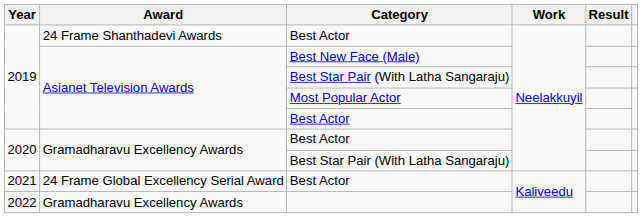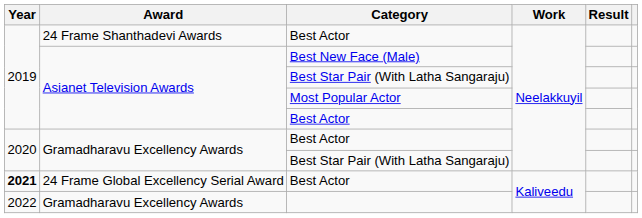24 Frame Global Excellency Serial Award / Best Actor | Year: normal -> bold
